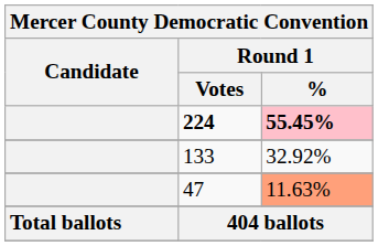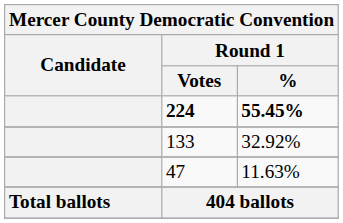224 | Round 1 / %: pink background -> no background
47 | Round 1 / %: lightsalmon background -> no background
